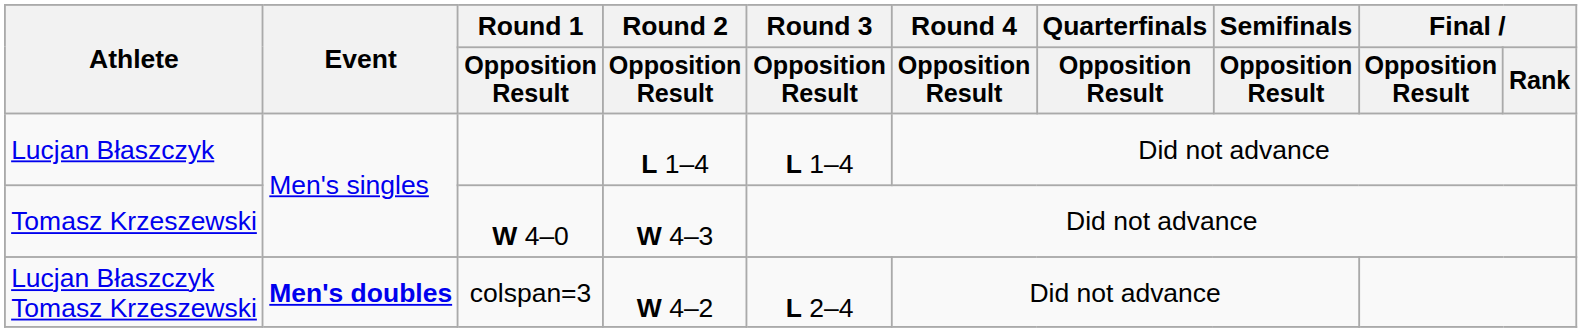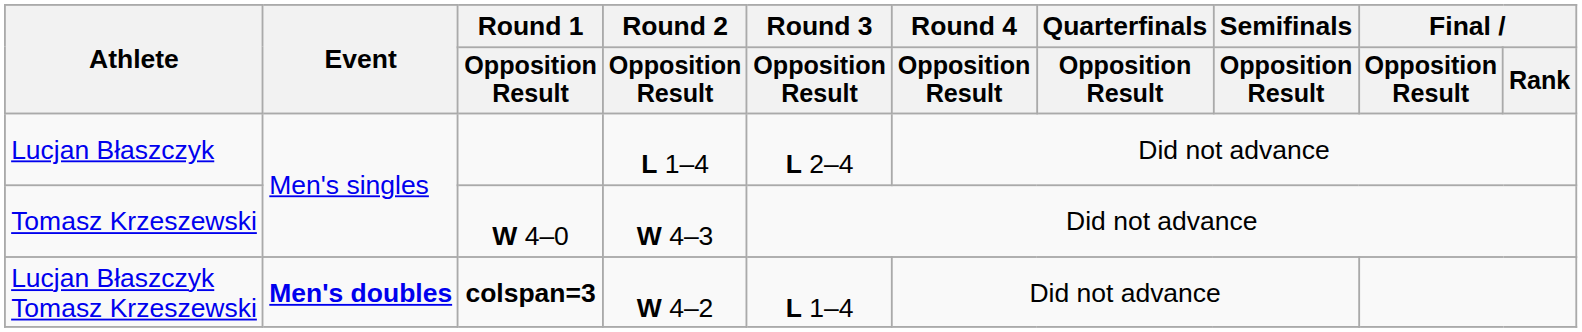Lucjan Błaszczyk | Round 3 / Opposition Result: L 1–4 -> L 2–4
Lucjan Błaszczyk Tomasz Krzeszewski | Round 1 / Opposition Result: normal -> bold
Lucjan Błaszczyk Tomasz Krzeszewski | Round 3 / Opposition Result: L 2–4 -> L 1–4
